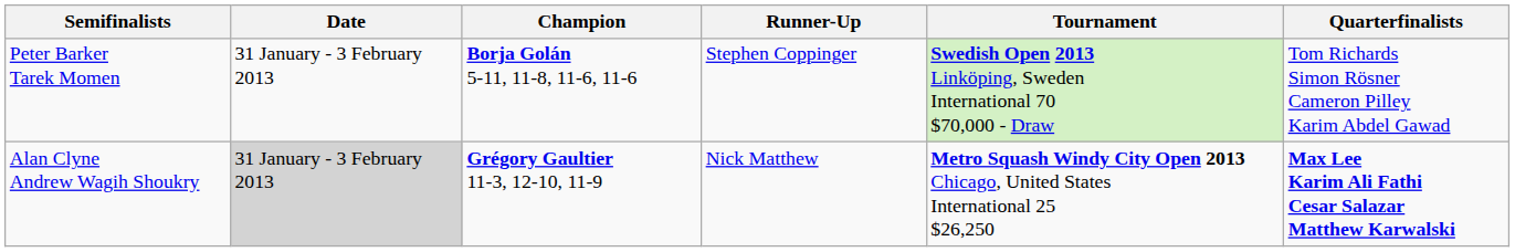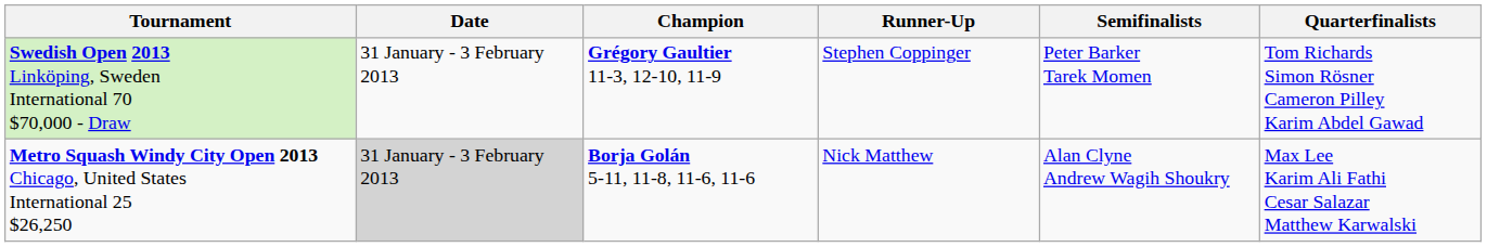columns swapped: Tournament <-> Semifinalists
row 2 | Champion: Borja Golán 5-11, 11-8, 11-6, 11-6 -> Grégory Gaultier 11-3, 12-10, 11-9
row 3 | Champion: Grégory Gaultier 11-3, 12-10, 11-9 -> Borja Golán 5-11, 11-8, 11-6, 11-6
row 3 | Quarterfinalists: bold -> normal
